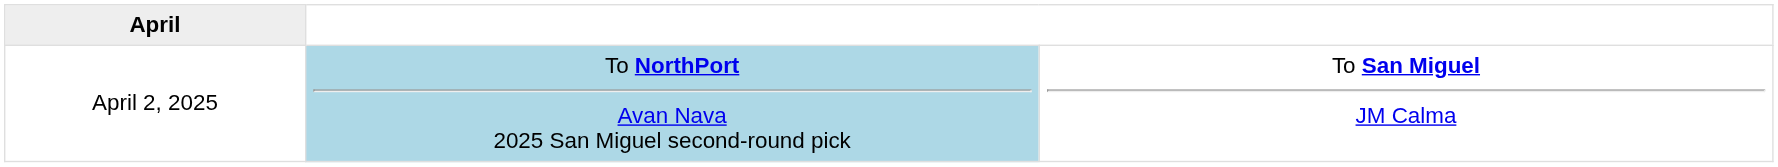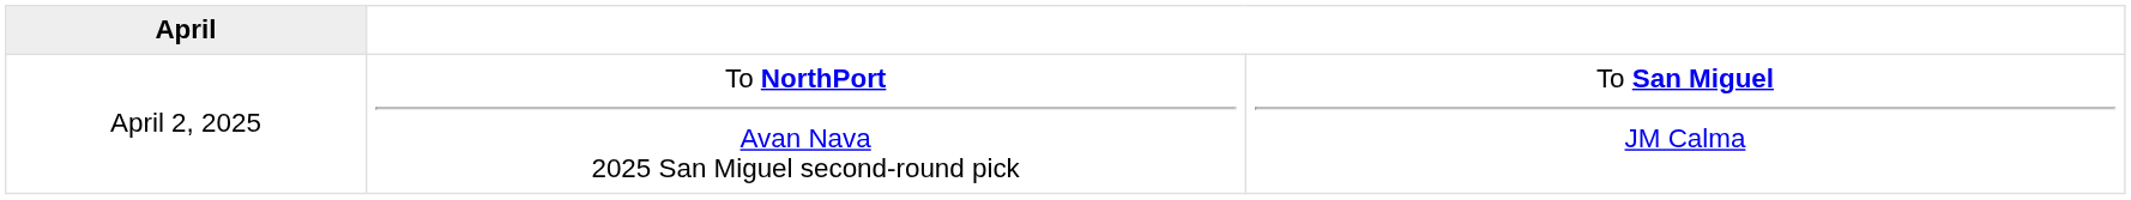April 2, 2025 | column 2: lightblue background -> no background
